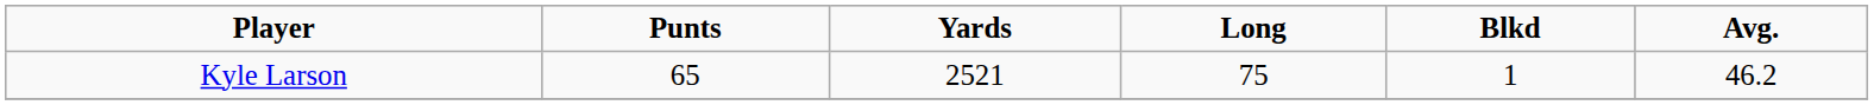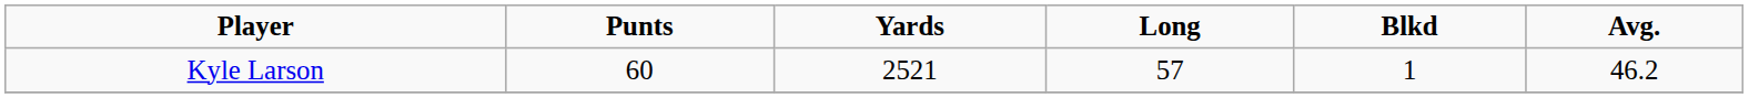Kyle Larson | Punts: 65 -> 60
Kyle Larson | Long: 75 -> 57
